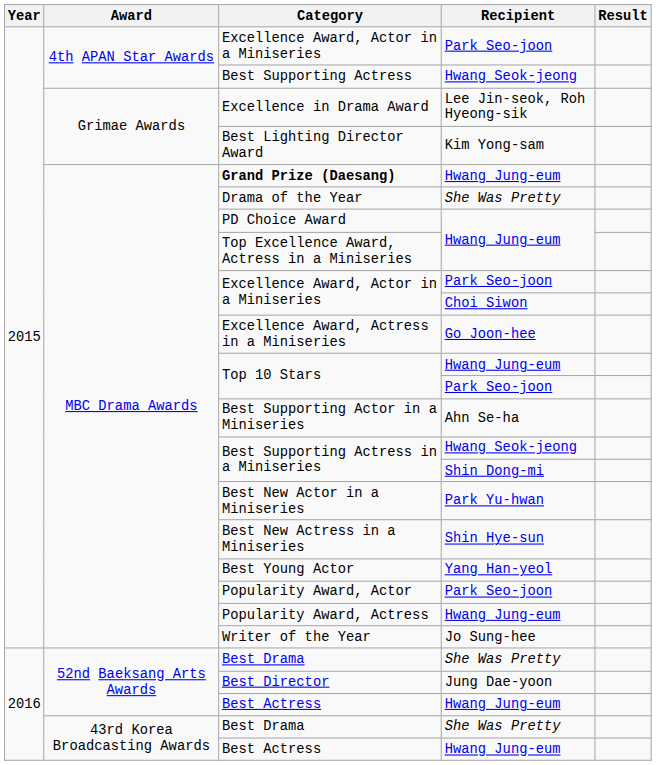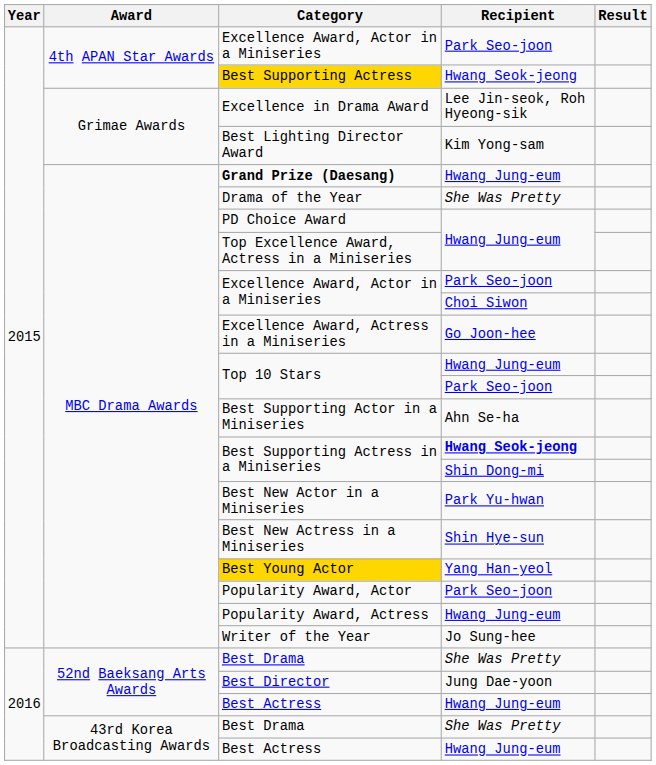Best Supporting Actress | Category: no background -> gold background
Best Supporting Actress in a Miniseries / Hwang Seok-jeong | Recipient: normal -> bold
Best Young Actor | Category: no background -> gold background
